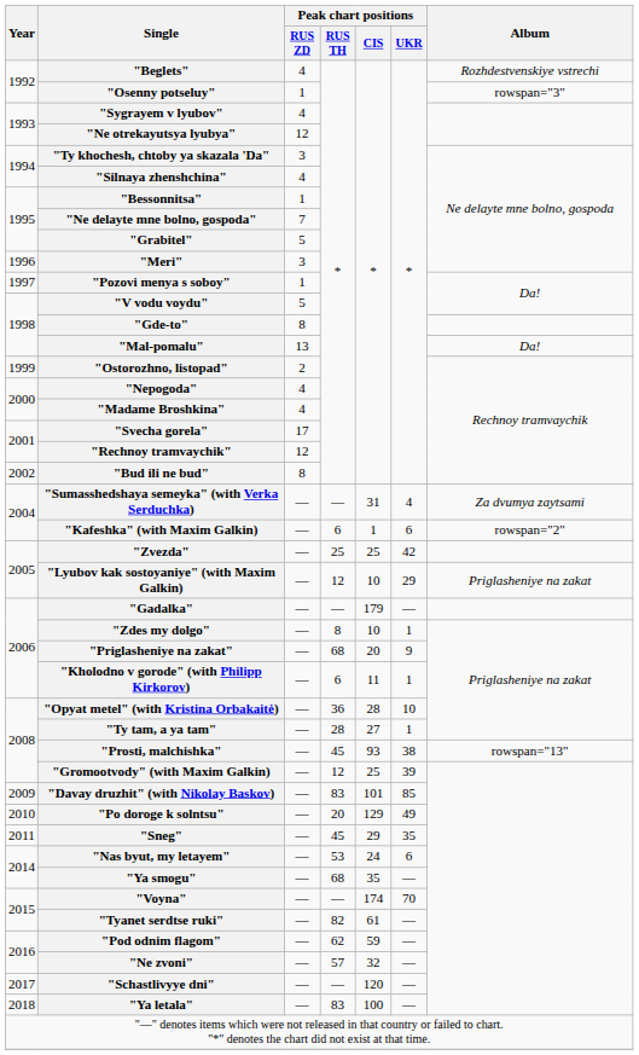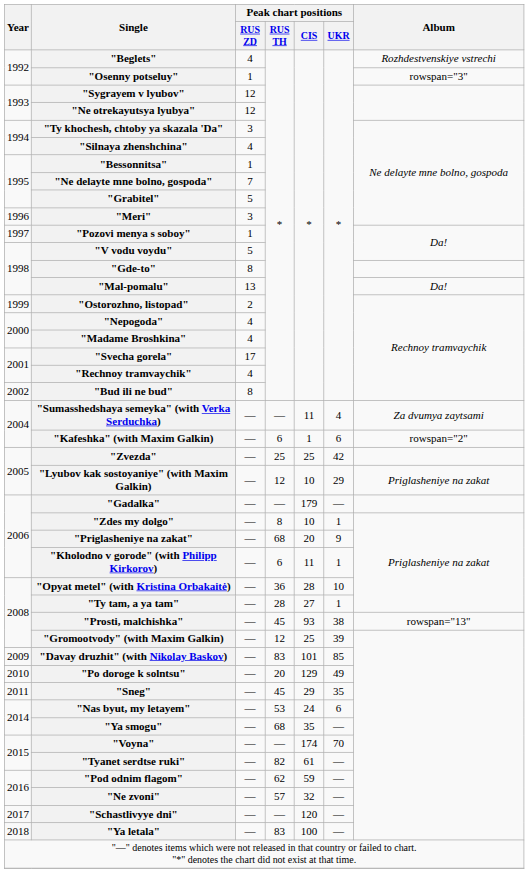"Sygrayem v lyubov" | Peak chart positions / RUS ZD: 4 -> 12
"Rechnoy tramvaychik" | Peak chart positions / RUS ZD: 12 -> 4
"Sumasshedshaya semeyka" (with Verka Serduchka) | Peak chart positions / CIS: 31 -> 11
